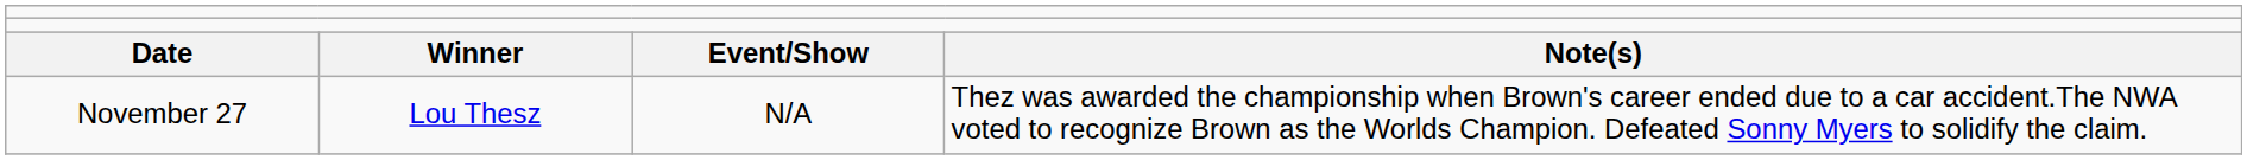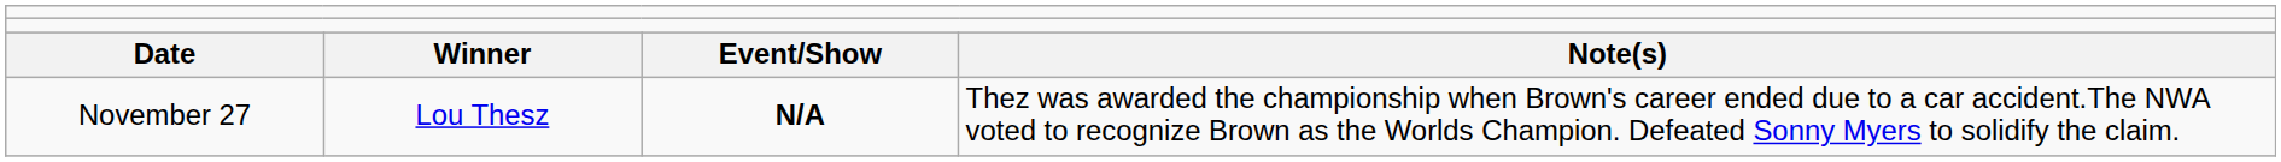November 27 | column 3: normal -> bold
